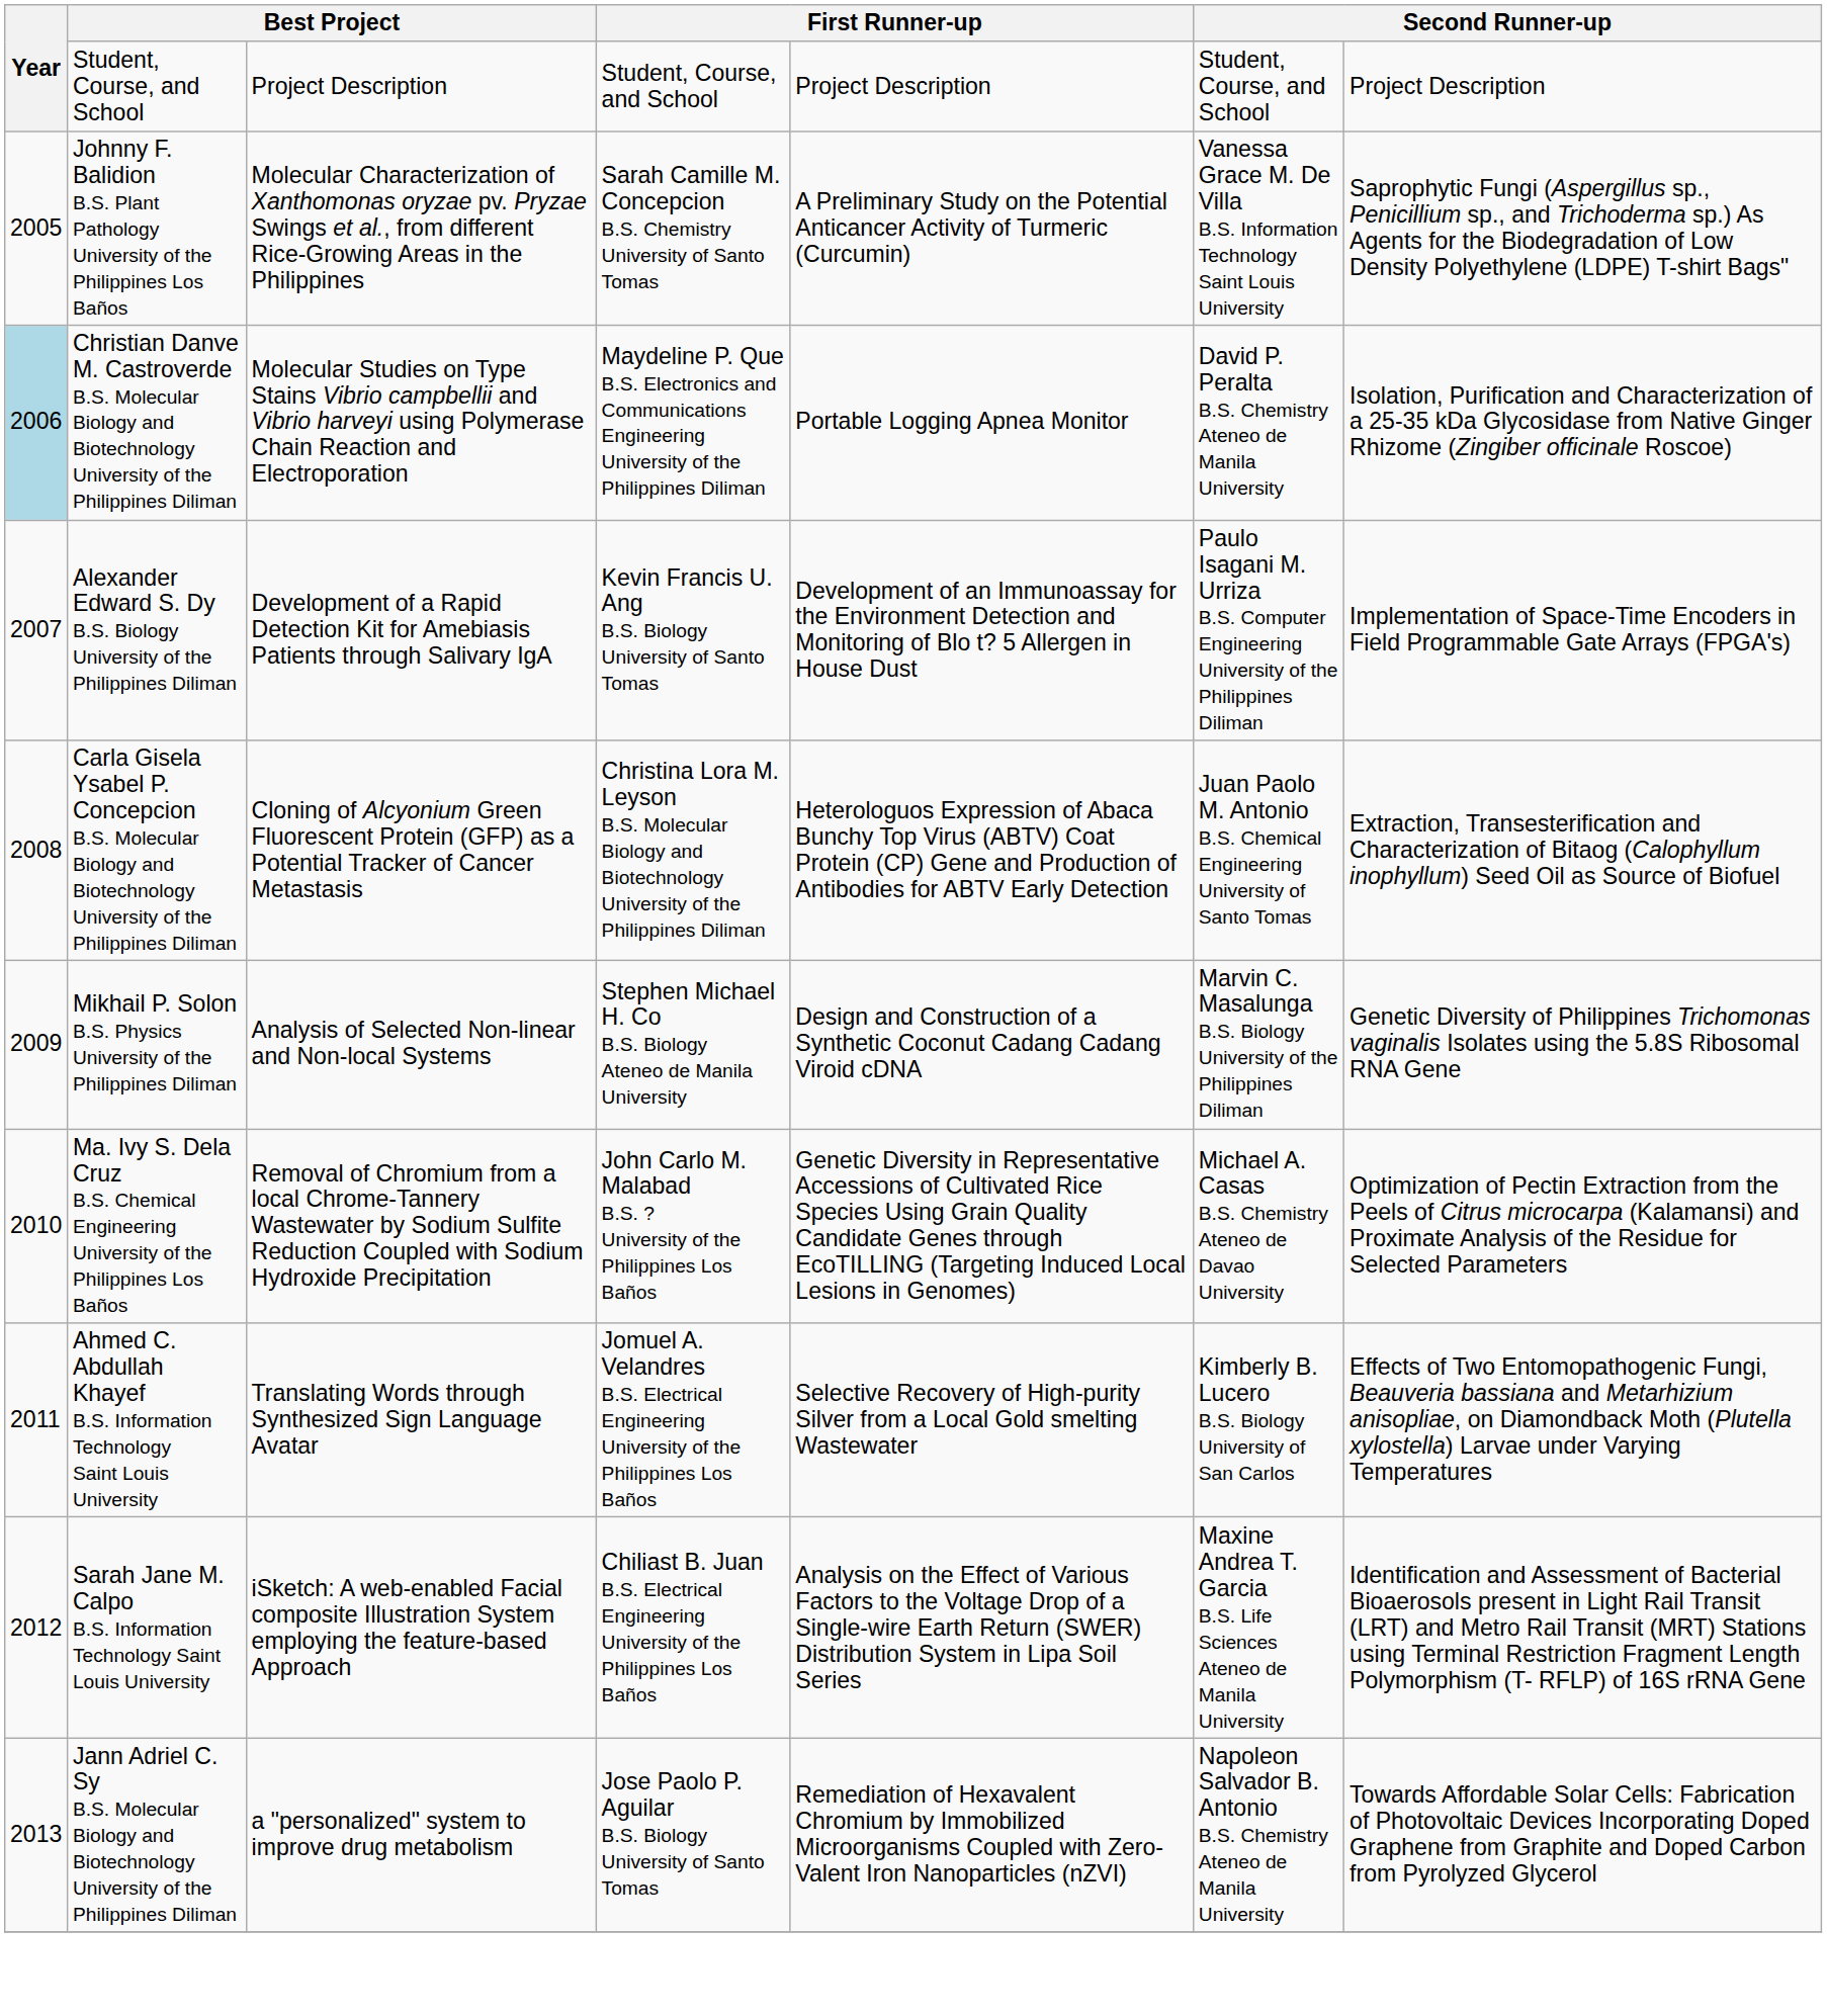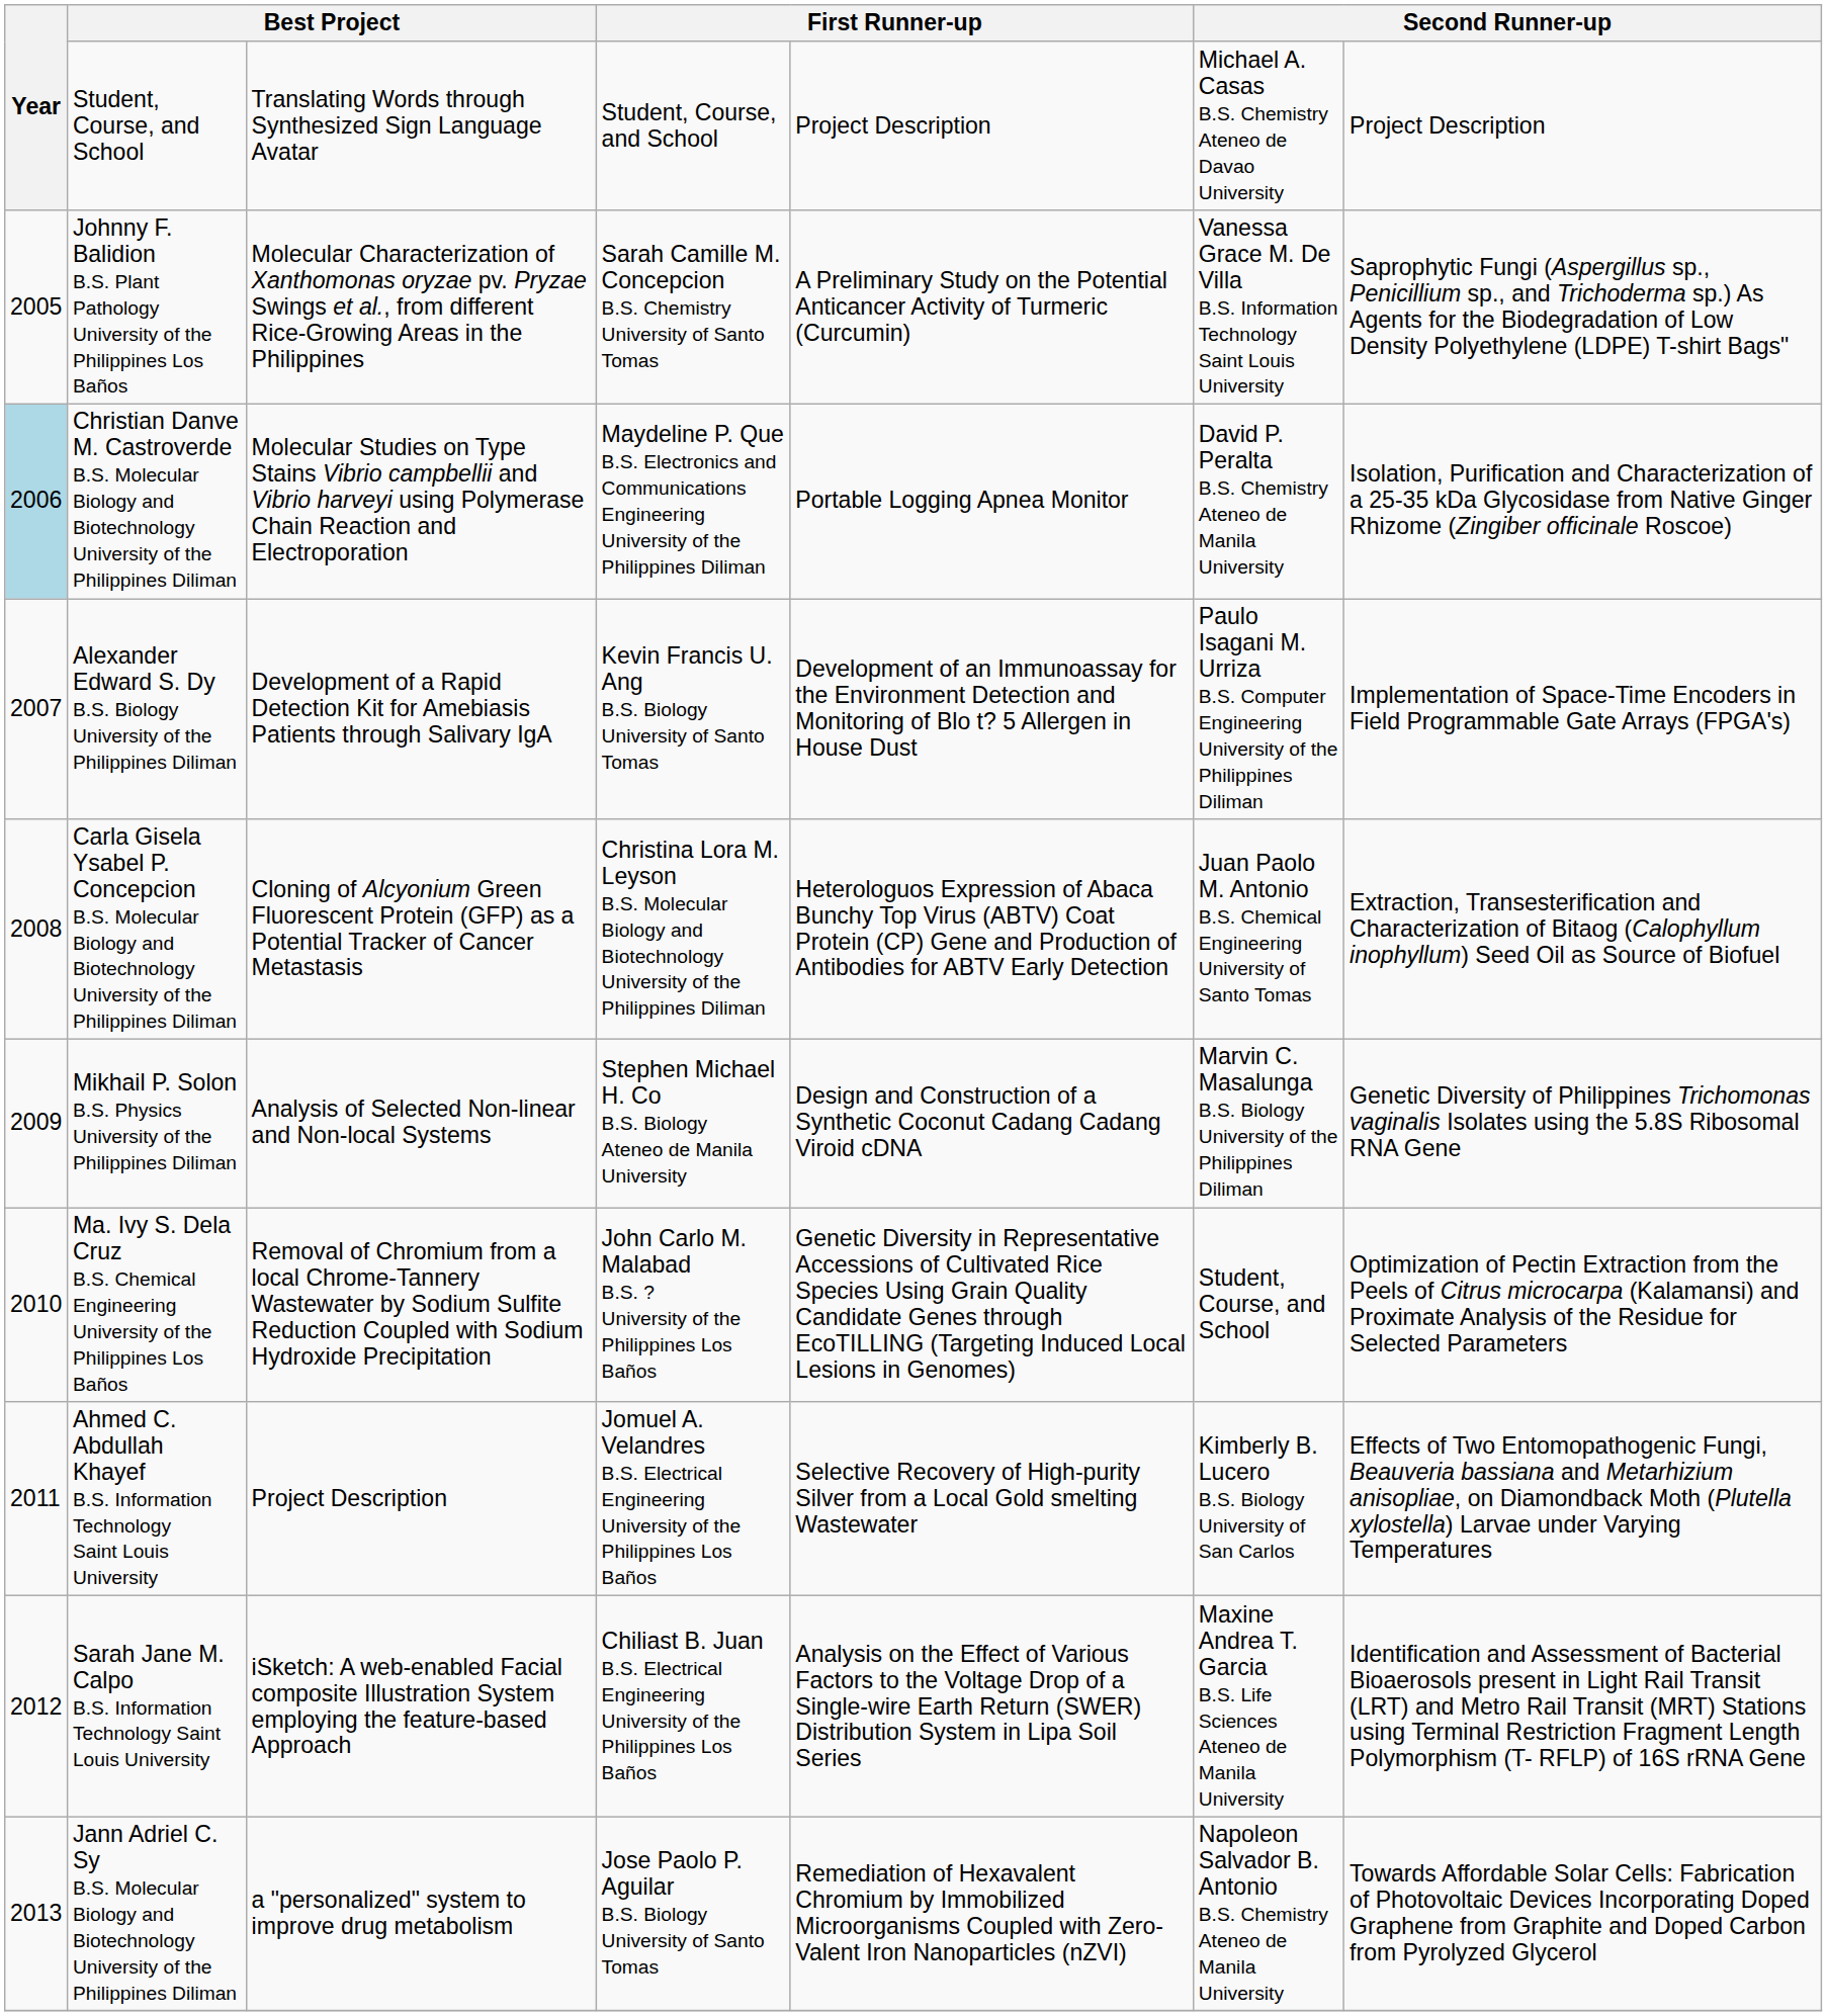row 2 | column 3: Project Description -> Translating Words through Synthesized Sign Language Avatar
row 2 | column 6: Student, Course, and School -> Michael A. Casas B.S. Chemistry Ateneo de Davao University
row 8 | column 6: Michael A. Casas B.S. Chemistry Ateneo de Davao University -> Student, Course, and School
row 9 | column 3: Translating Words through Synthesized Sign Language Avatar -> Project Description
